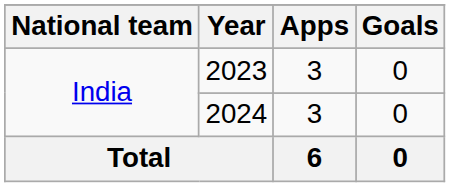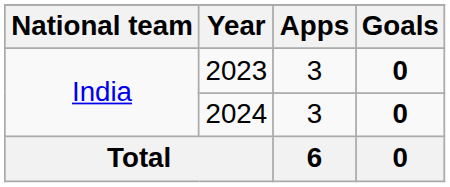2023 | Goals: normal -> bold
2024 | Goals: normal -> bold
